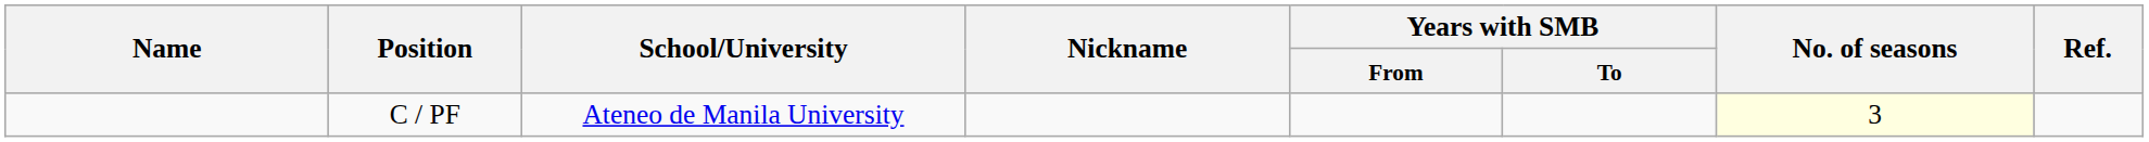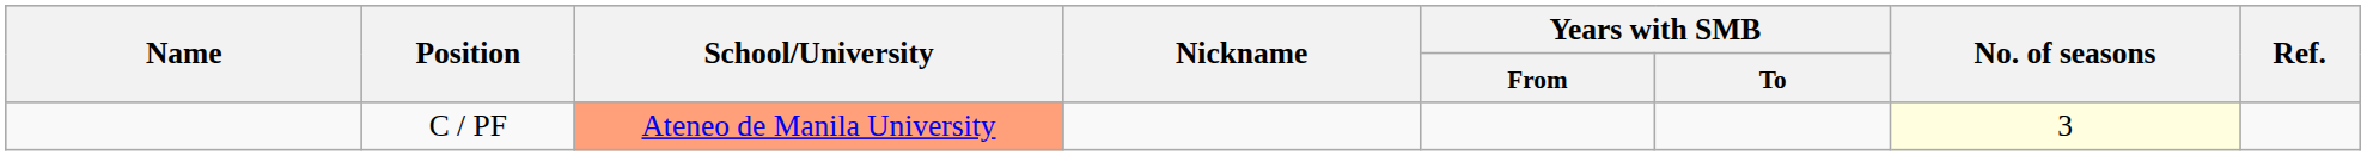C / PF | School/University: no background -> lightsalmon background
